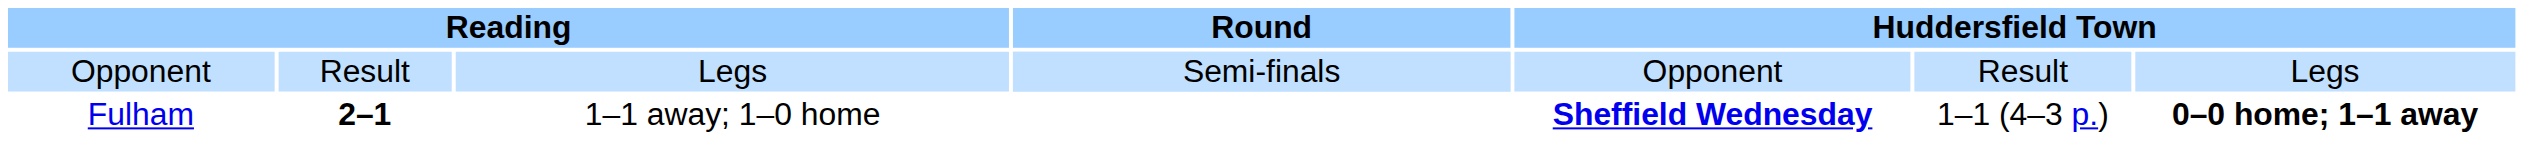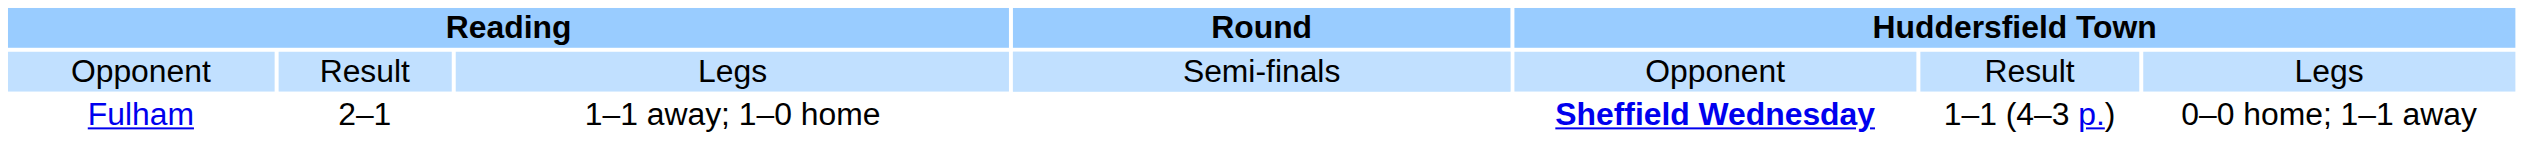Fulham | column 2: bold -> normal
Fulham | column 7: bold -> normal
